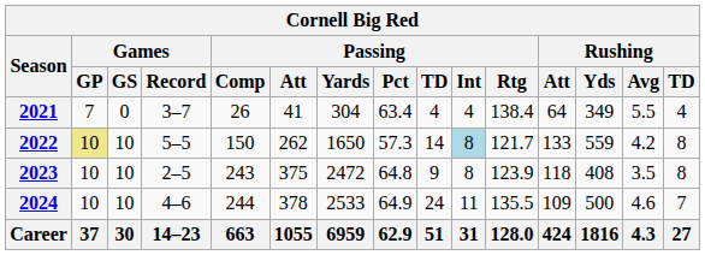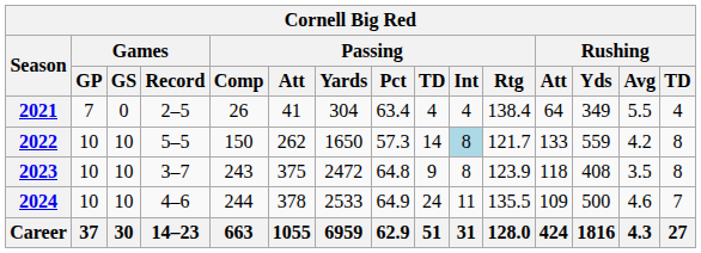2021 | Games / Record: 3–7 -> 2–5
2022 | Games / GP: khaki background -> no background
2023 | Games / Record: 2–5 -> 3–7
